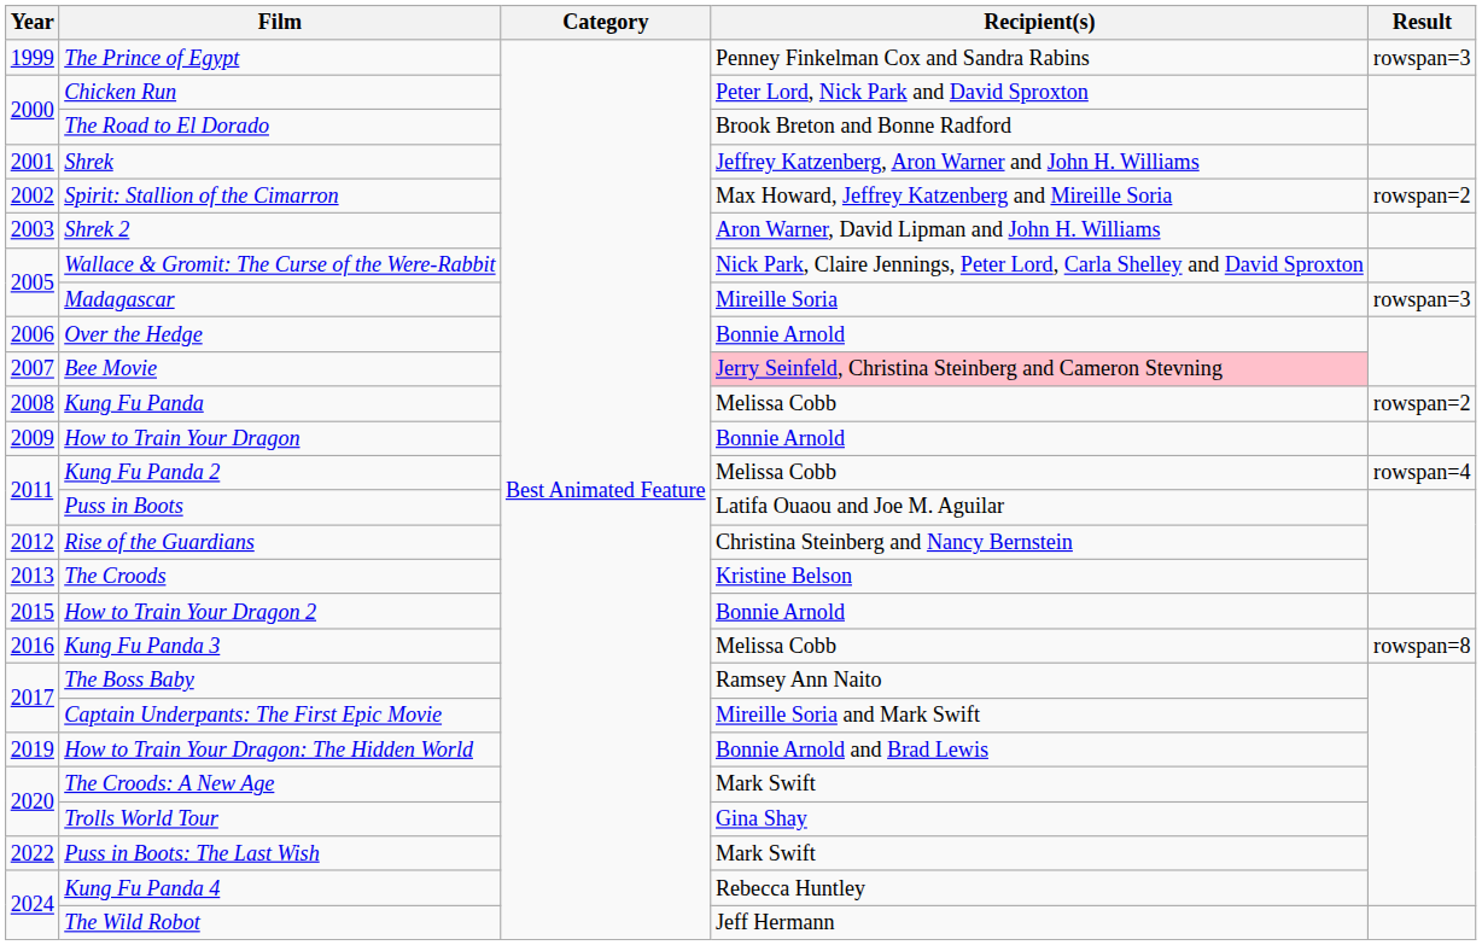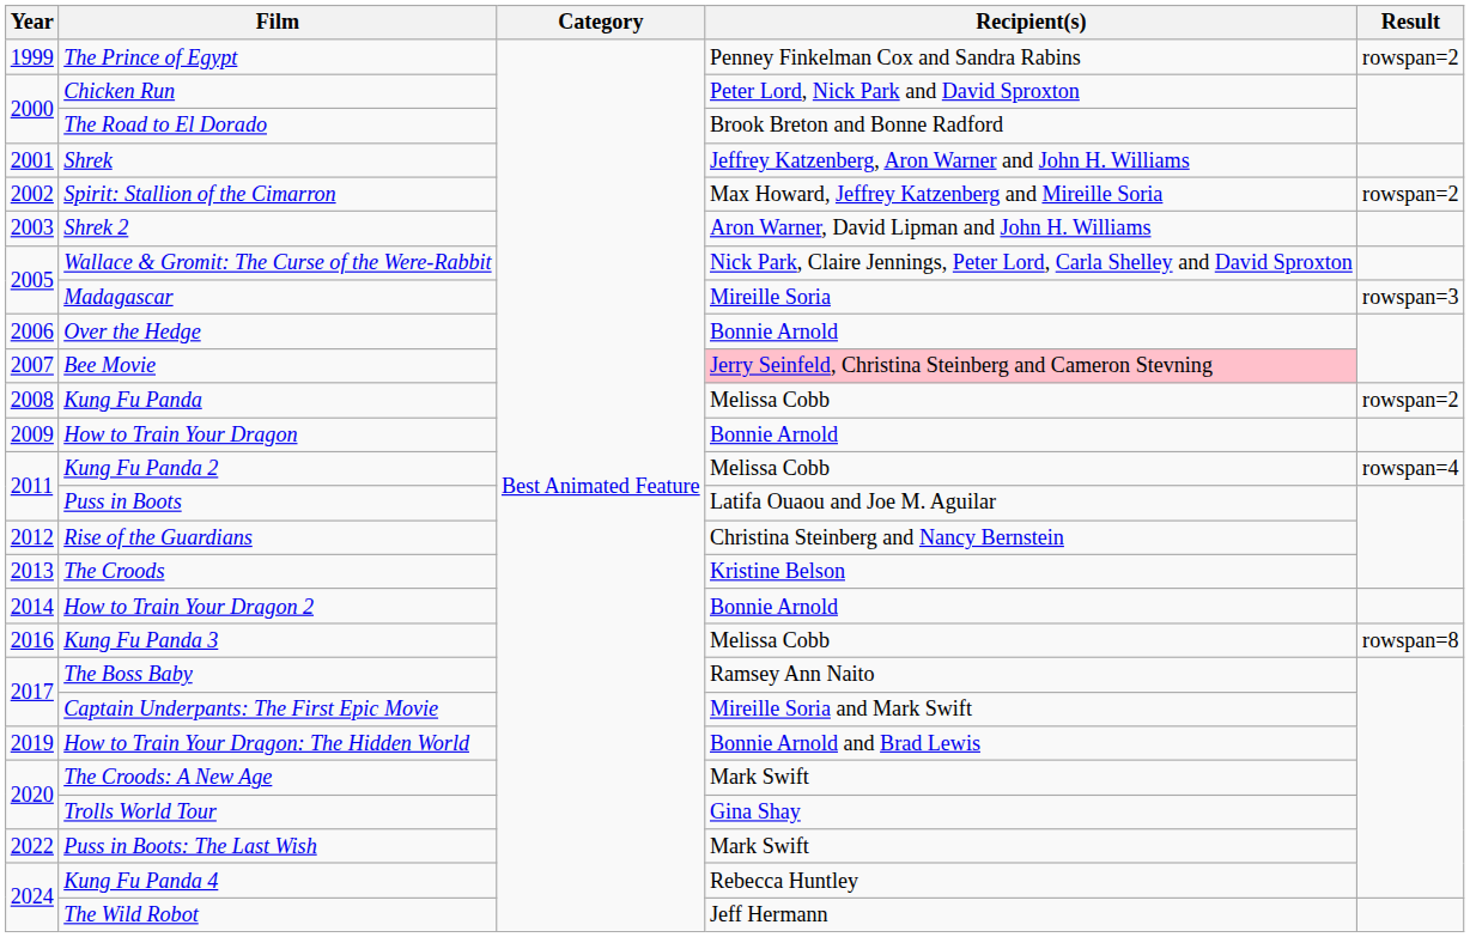The Prince of Egypt | Result: rowspan=3 -> rowspan=2
How to Train Your Dragon 2 | Year: 2015 -> 2014
